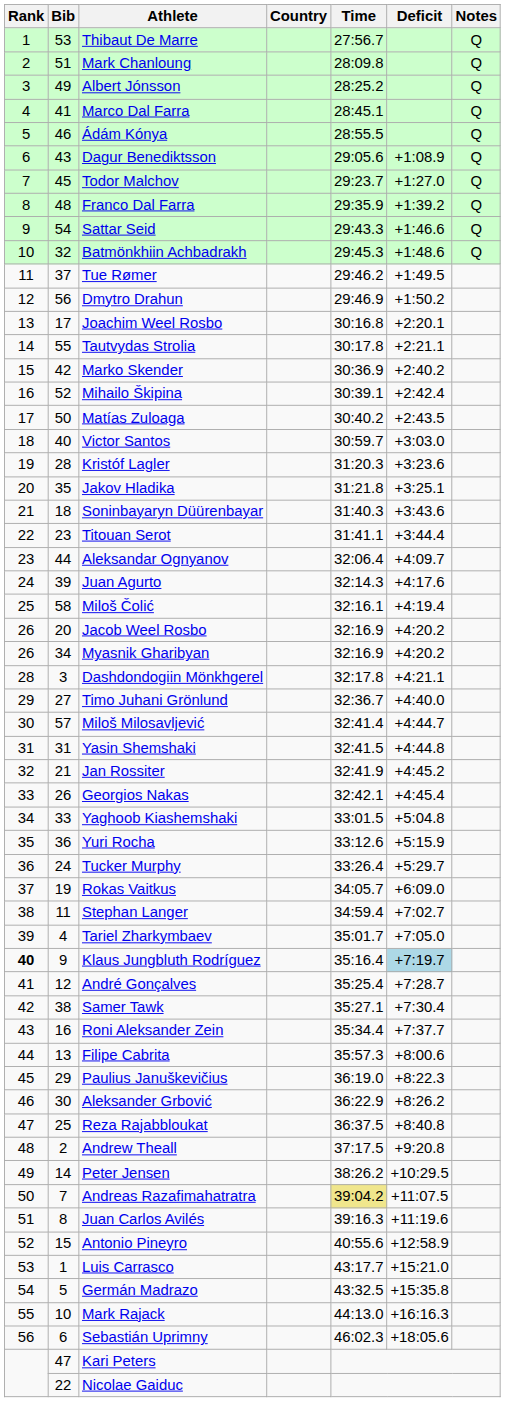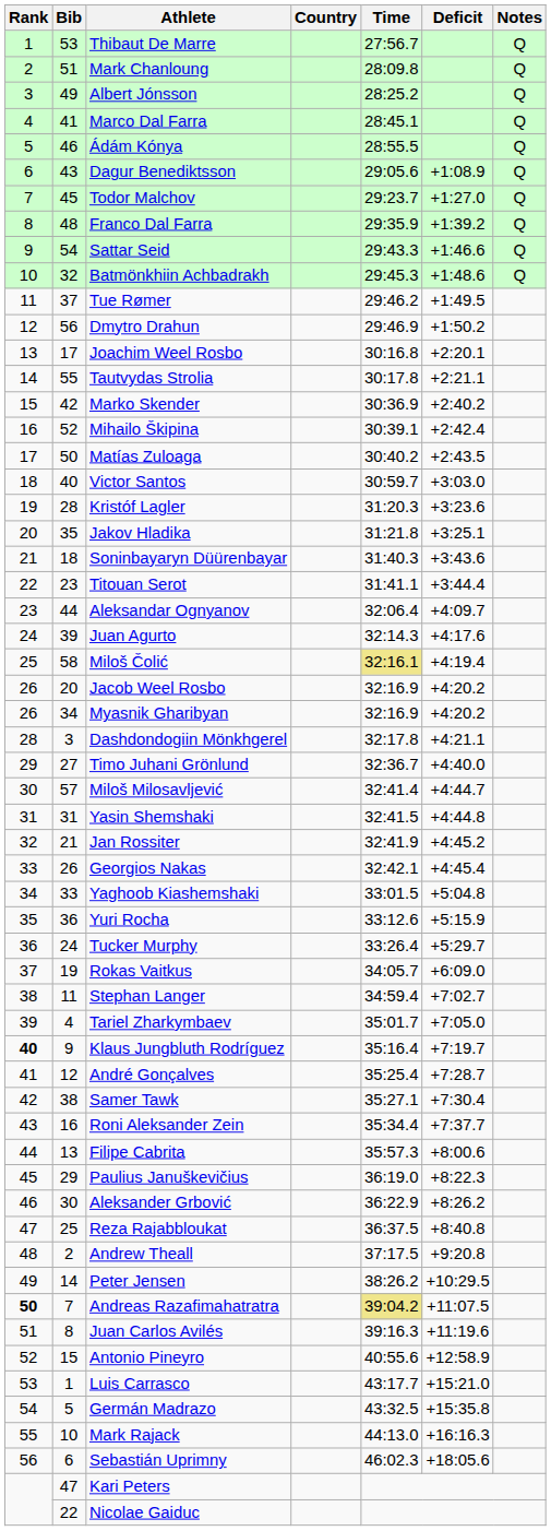Miloš Čolić | Time: no background -> khaki background
Klaus Jungbluth Rodríguez | Deficit: lightblue background -> no background
Andreas Razafimahatratra | Rank: normal -> bold
